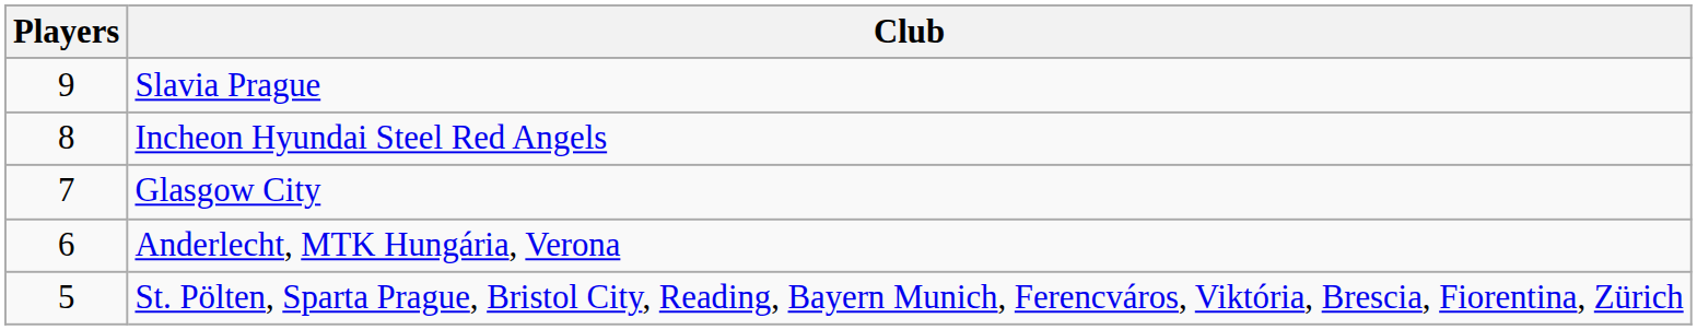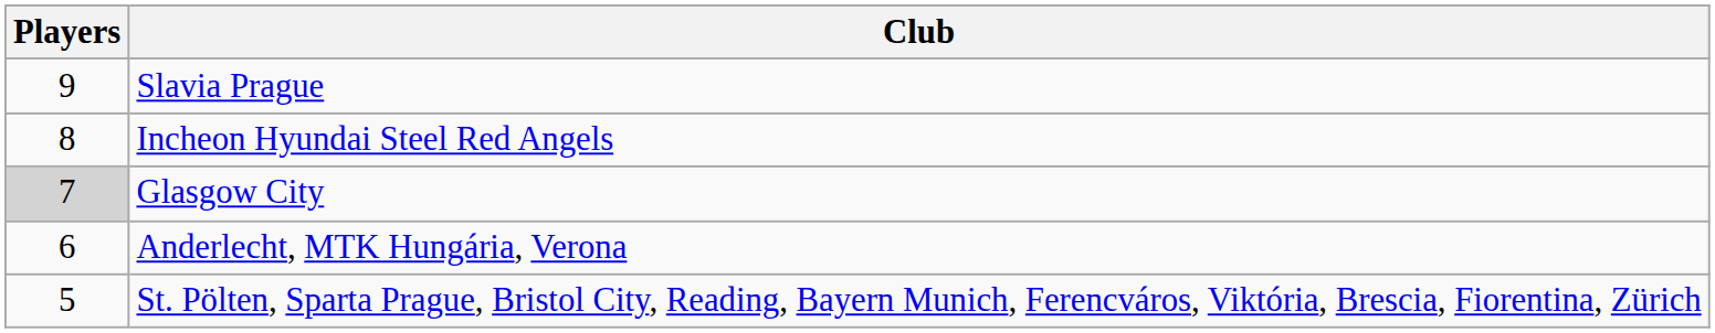Glasgow City | Players: no background -> lightgrey background
